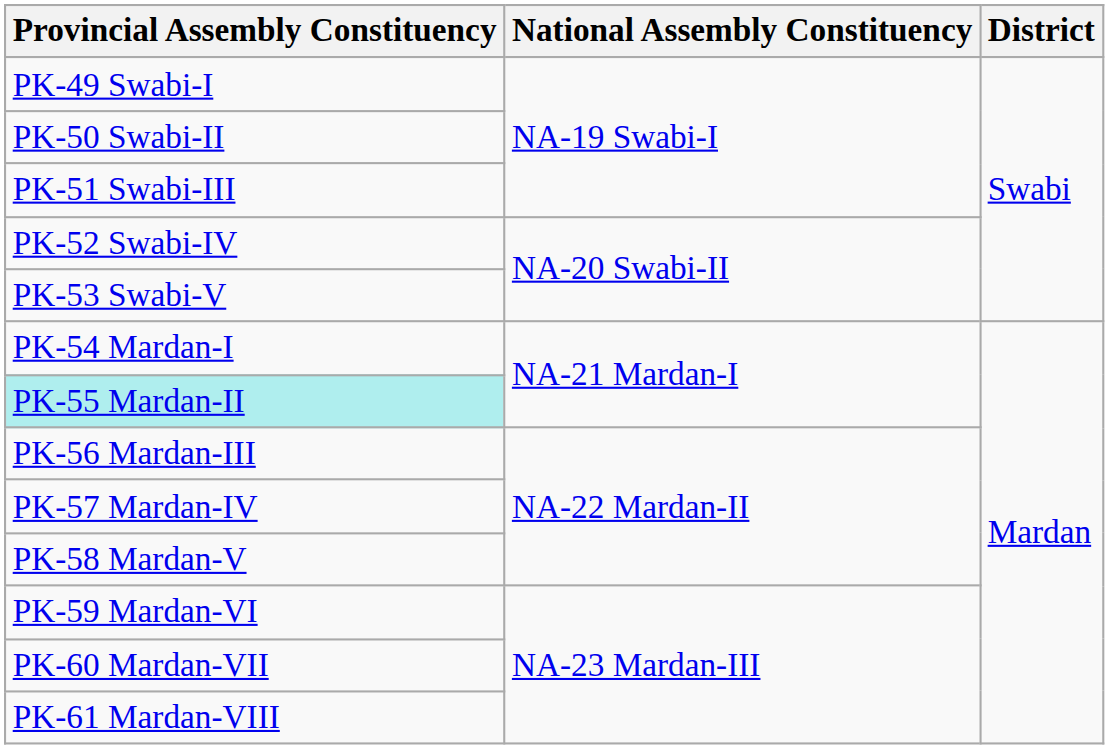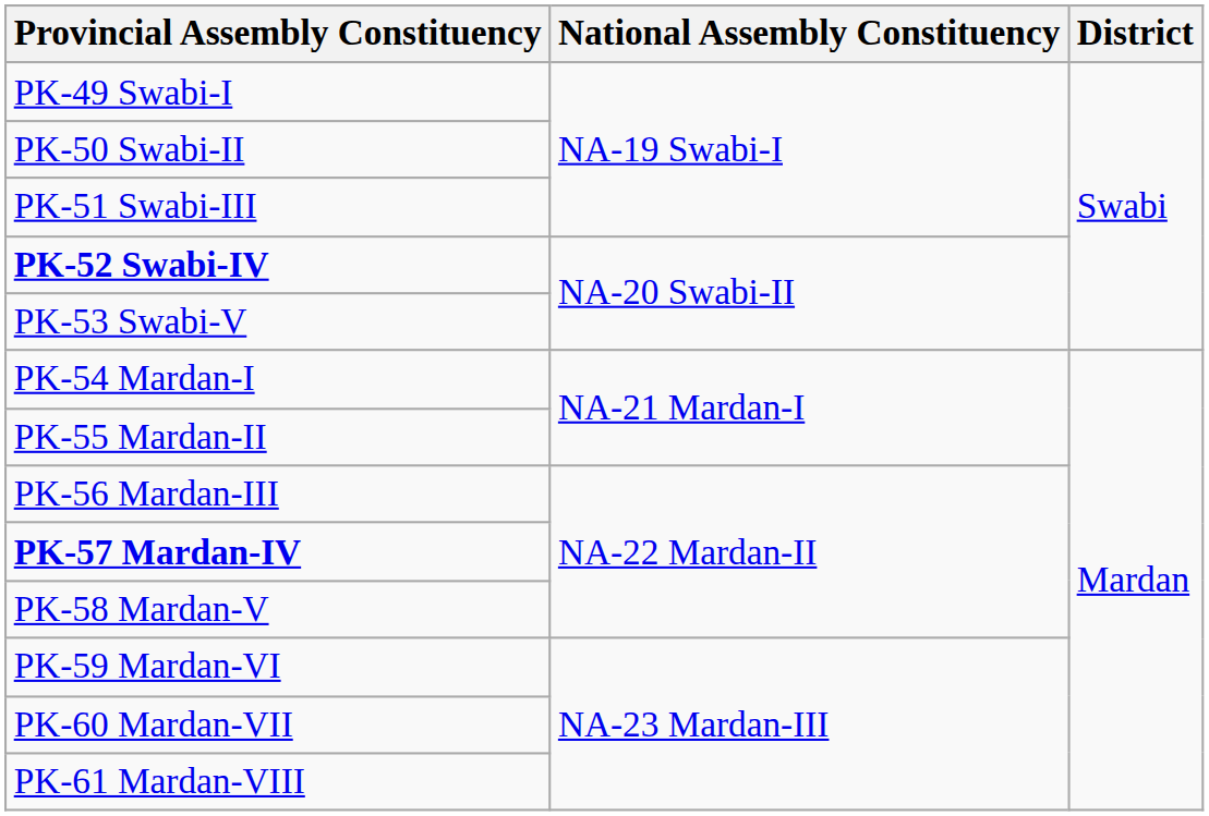PK-52 Swabi-IV | Provincial Assembly Constituency: normal -> bold
PK-55 Mardan-II | Provincial Assembly Constituency: paleturquoise background -> no background
PK-57 Mardan-IV | Provincial Assembly Constituency: normal -> bold
